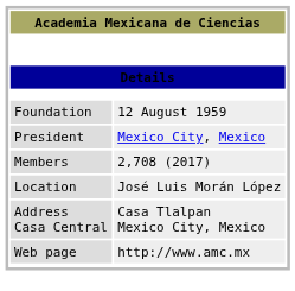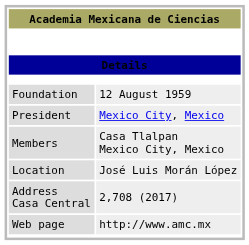row 5 | column 2: 2,708 (2017) -> Casa Tlalpan Mexico City, Mexico
row 7 | column 2: Casa Tlalpan Mexico City, Mexico -> 2,708 (2017)
